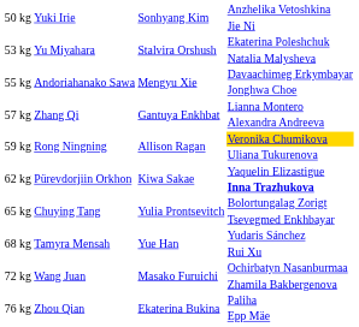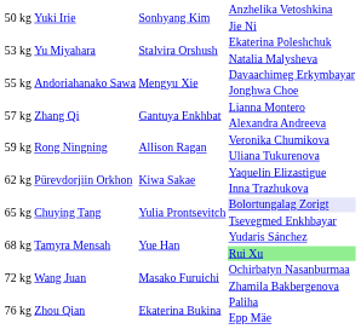Veronika Chumikova | column 4: gold background -> no background
Inna Trazhukova | column 4: bold -> normal
Bolortungalag Zorigt | column 4: no background -> lavender background
Rui Xu | column 4: no background -> lightgreen background
